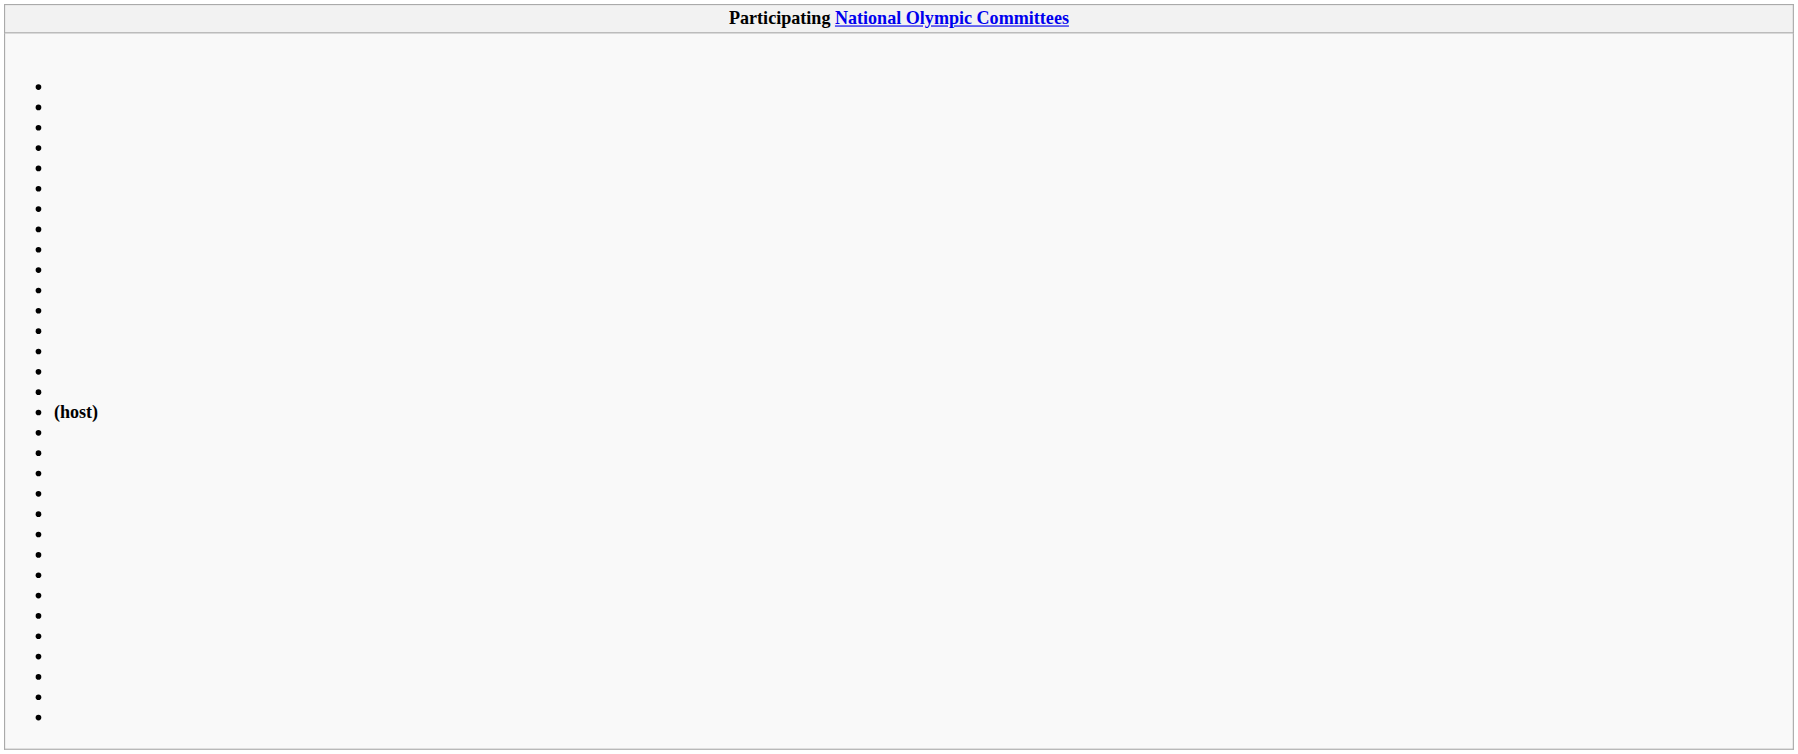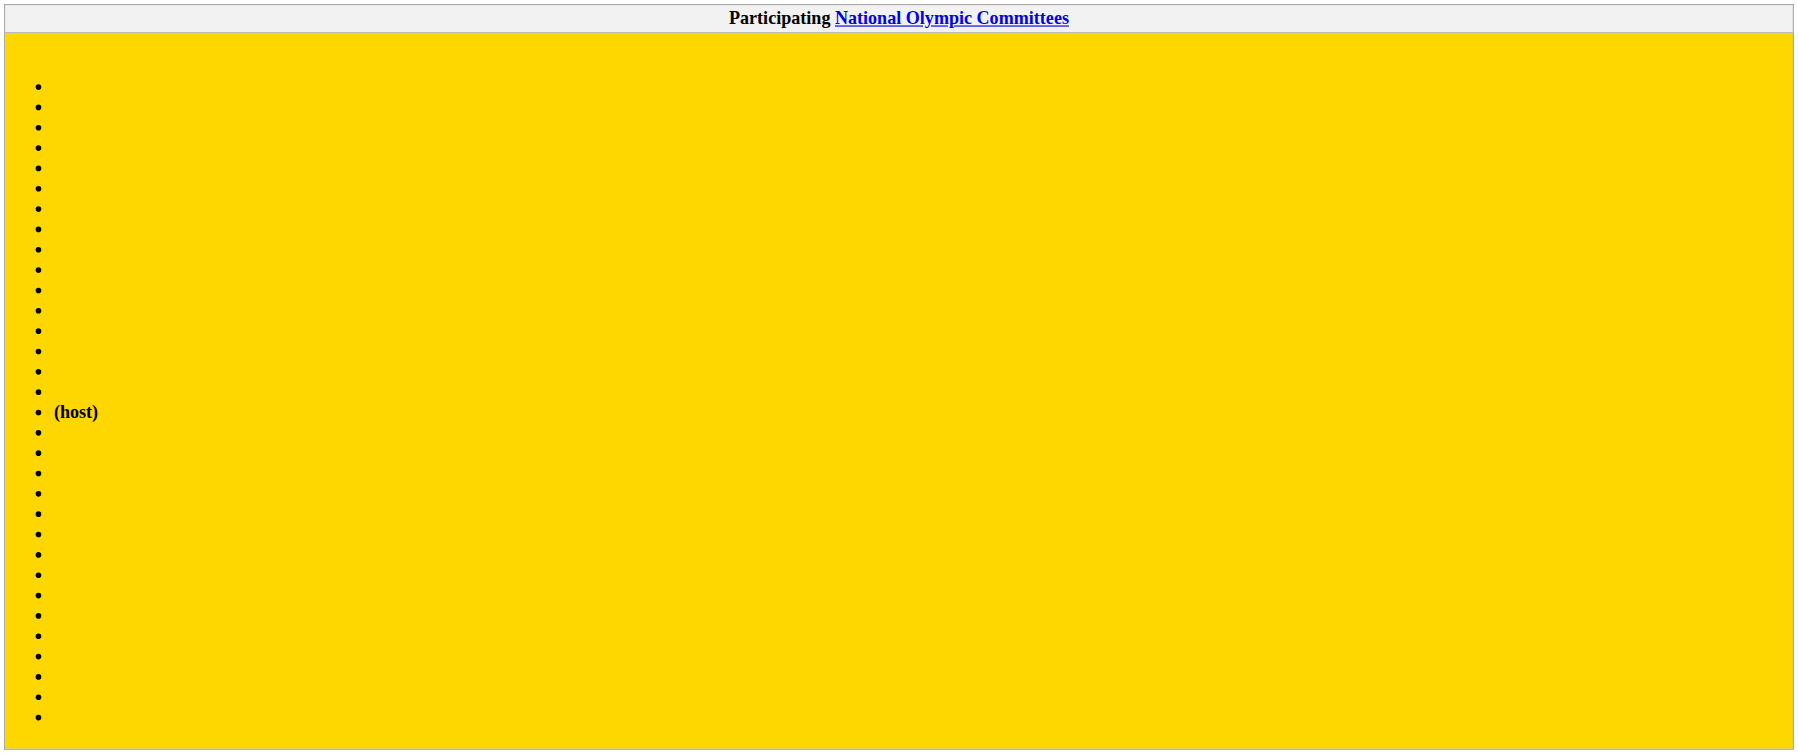row 2 | column 1: no background -> gold background
